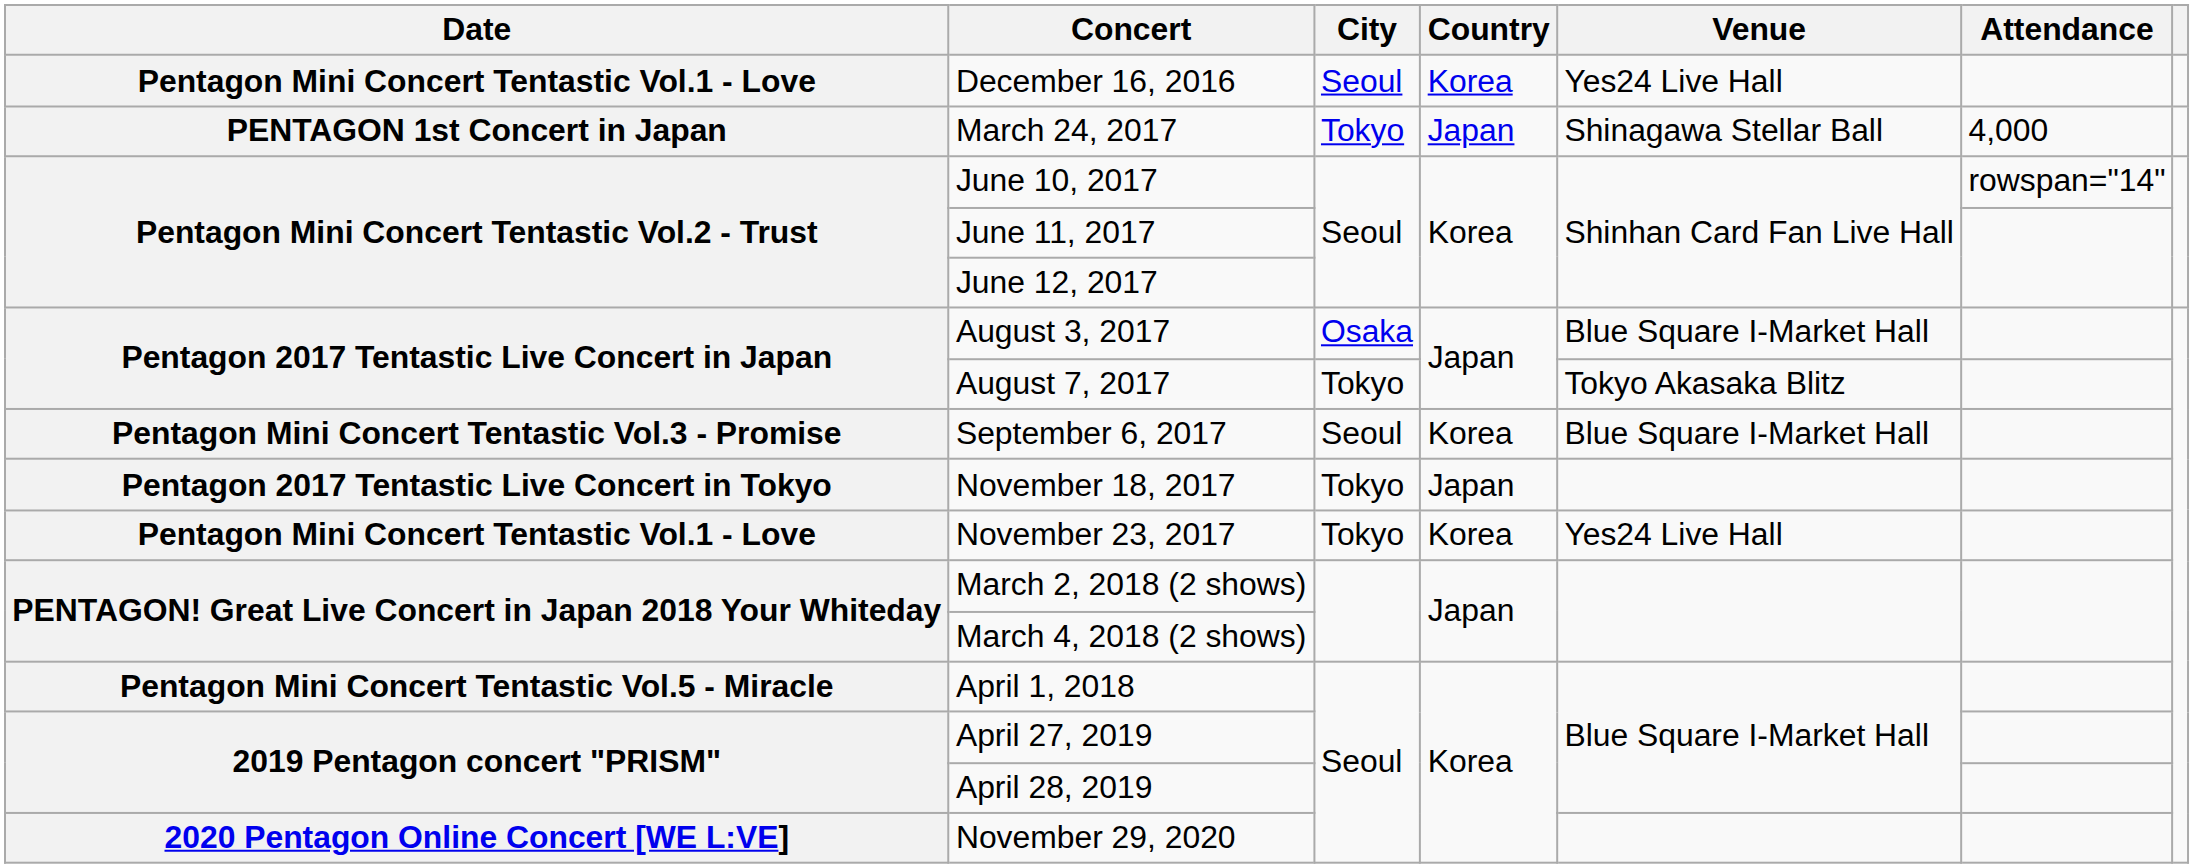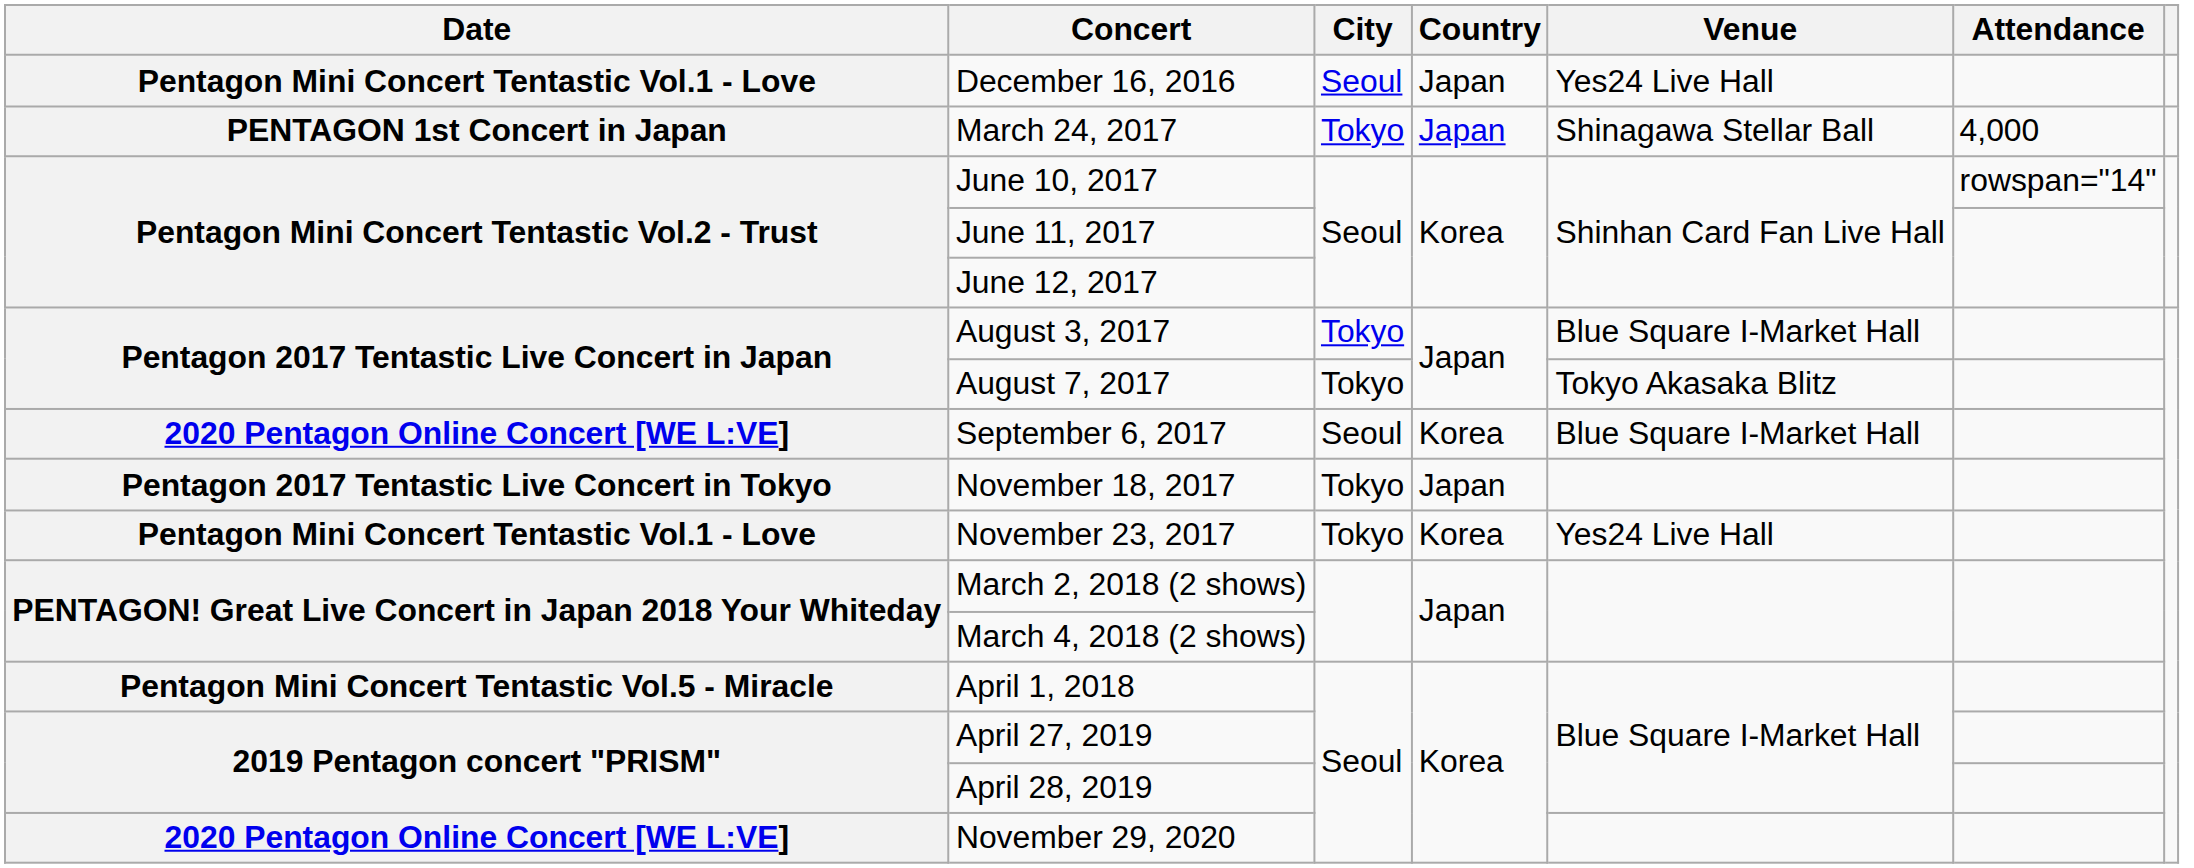December 16, 2016 | Country: Korea -> Japan
August 3, 2017 | City: Osaka -> Tokyo
September 6, 2017 | Date: Pentagon Mini Concert Tentastic Vol.3 - Promise -> 2020 Pentagon Online Concert [WE L:VE]
